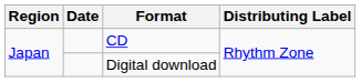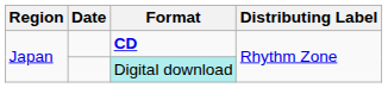CD | Format: normal -> bold
Digital download | Format: no background -> paleturquoise background
